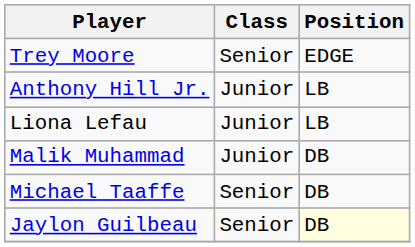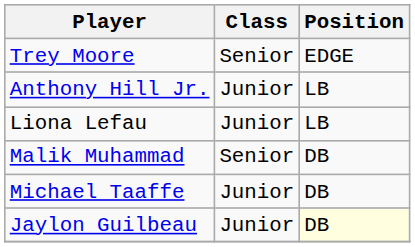Malik Muhammad | Class: Junior -> Senior
Michael Taaffe | Class: Senior -> Junior
Jaylon Guilbeau | Class: Senior -> Junior
